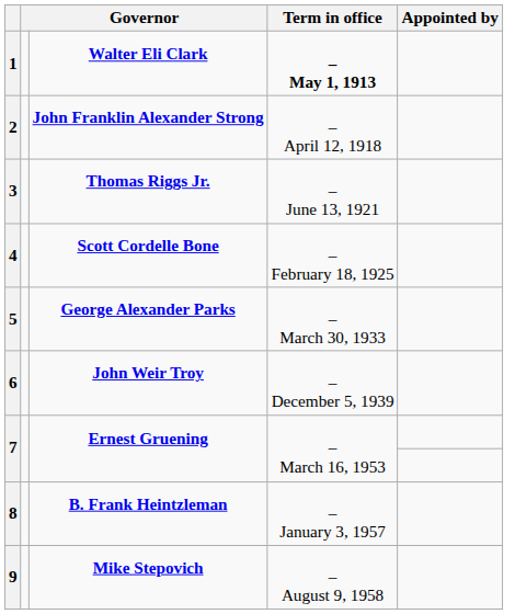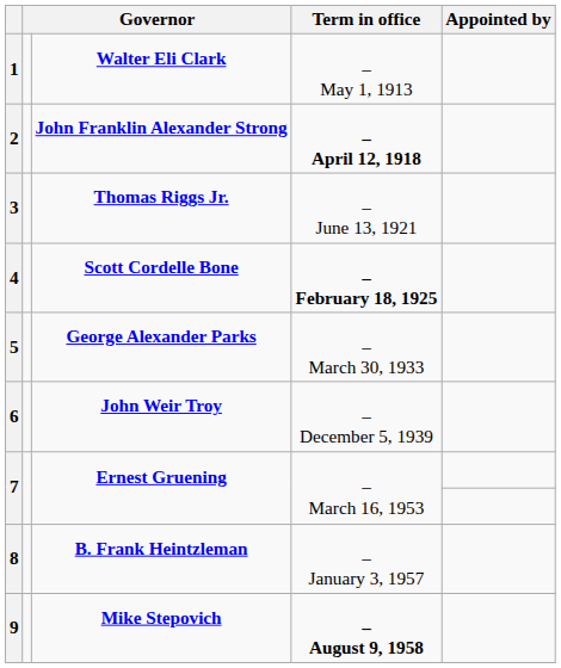1 | Term in office: bold -> normal
2 | Term in office: normal -> bold
4 | Term in office: normal -> bold
9 | Term in office: normal -> bold
